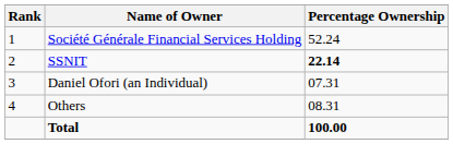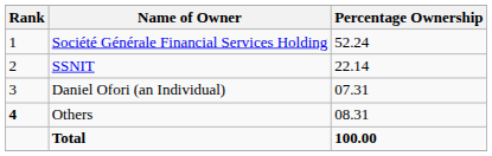SSNIT | Percentage Ownership: bold -> normal
Others | Rank: normal -> bold
